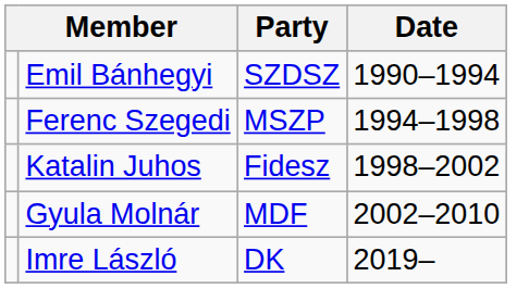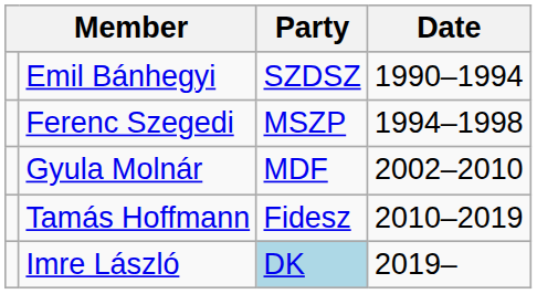- row: Katalin Juhos | Fidesz | 1998–2002
+ row: Tamás Hoffmann | Fidesz | 2010–2019
Imre László | Party: no background -> lightblue background
